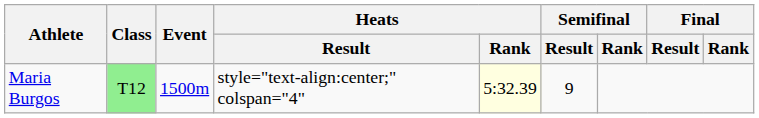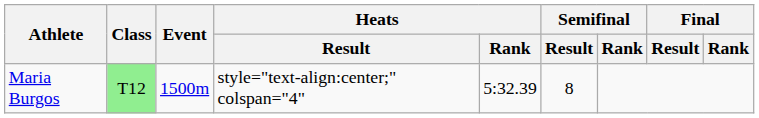Maria Burgos | Heats / Rank: lightyellow background -> no background
Maria Burgos | Semifinal / Result: 9 -> 8
